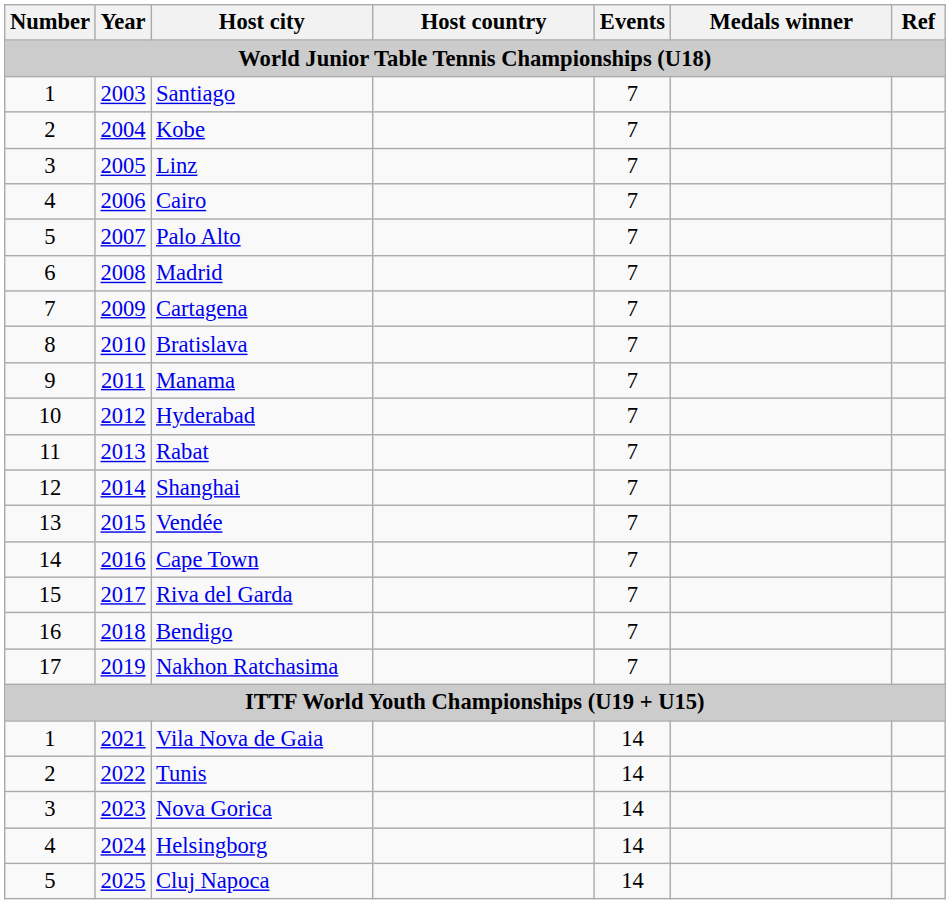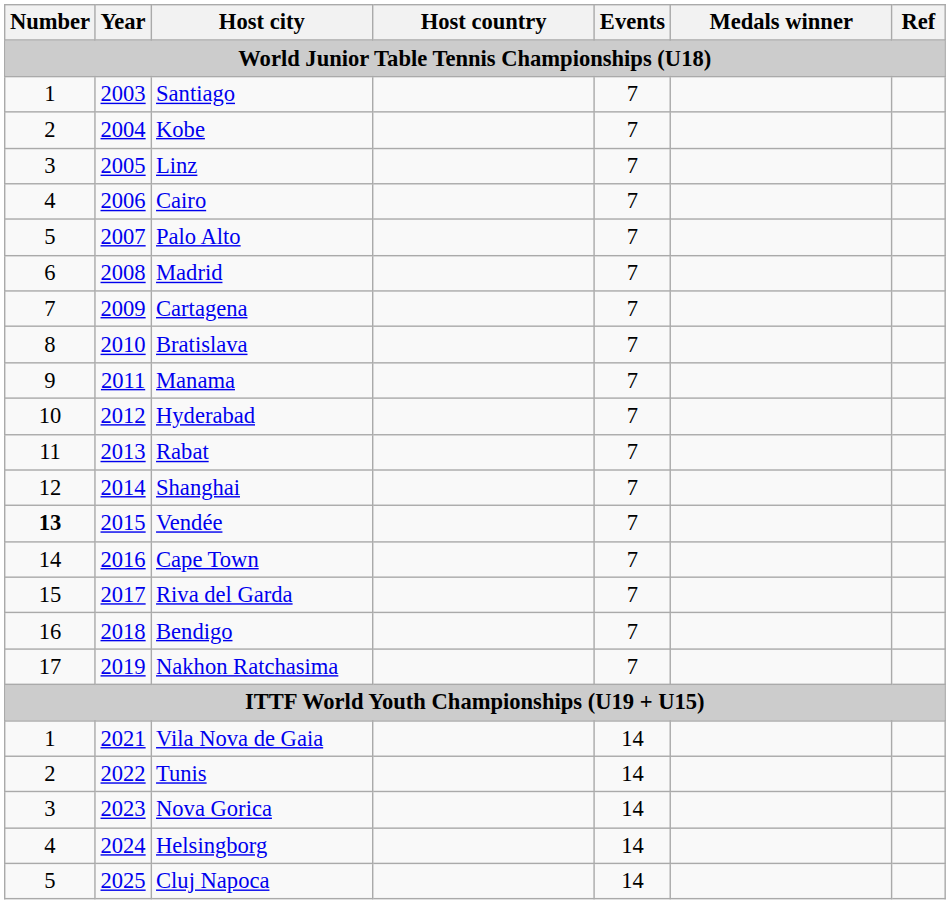Vendée | Number: normal -> bold
